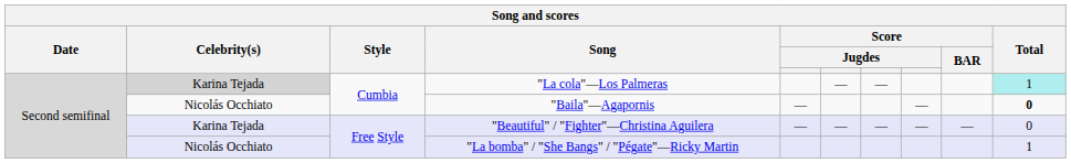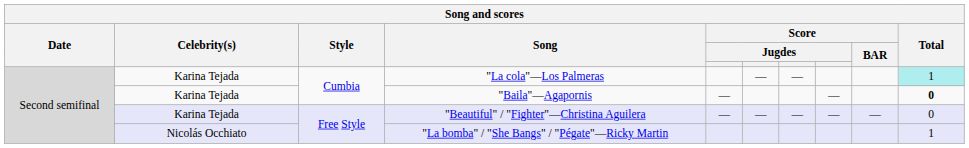"La cola"—Los Palmeras | Celebrity(s): lightgrey background -> no background
"Baila"—Agapornis | Celebrity(s): Nicolás Occhiato -> Karina Tejada
